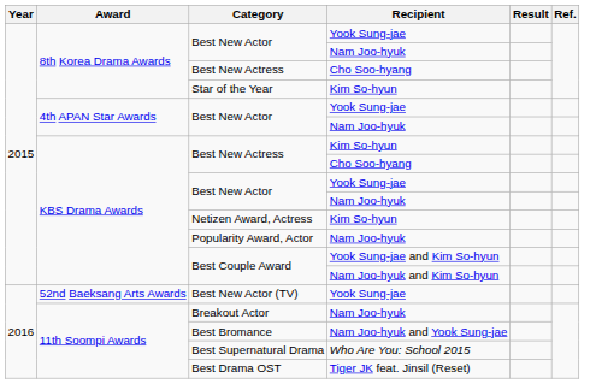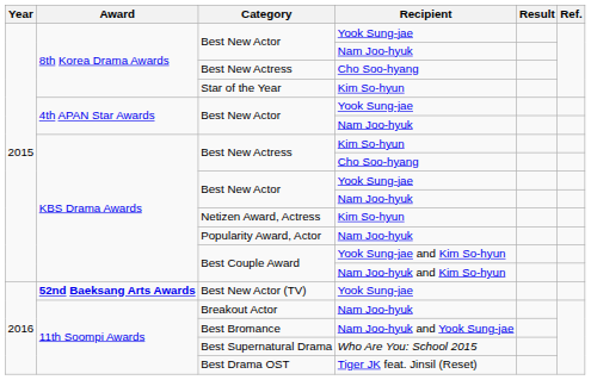Best New Actor (TV) | Award: normal -> bold
